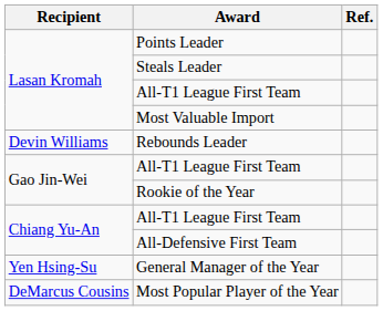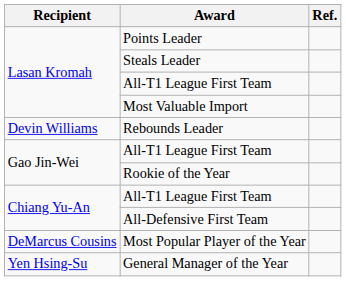rows swapped: Most Popular Player of the Year <-> General Manager of the Year
